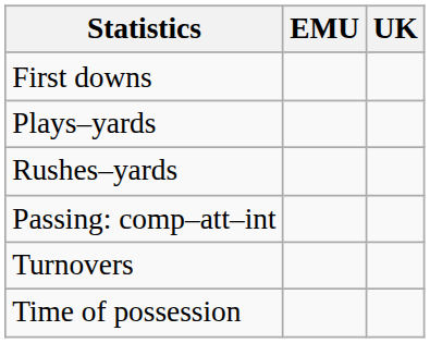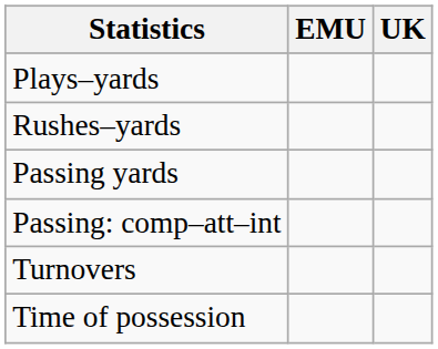- row: First downs
+ row: Passing yards
